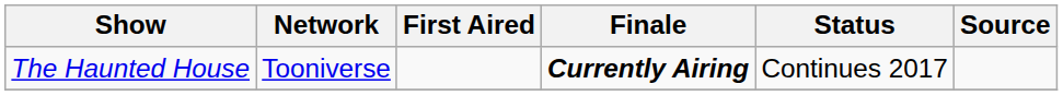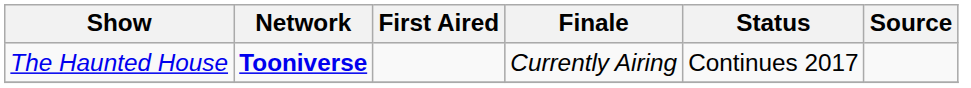The Haunted House | Network: normal -> bold
The Haunted House | Finale: bold -> normal
